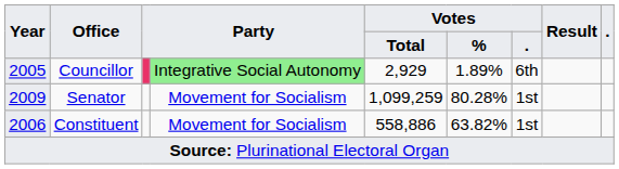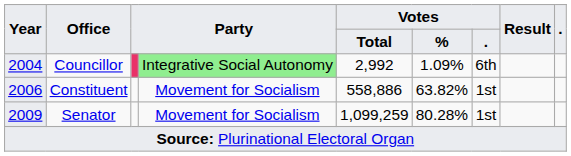Councillor | Year: 2005 -> 2004
Councillor | Votes / Total: 2,929 -> 2,992
Councillor | Votes / %: 1.89% -> 1.09%
rows swapped: Constituent <-> Senator
